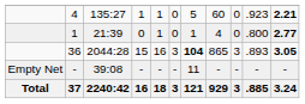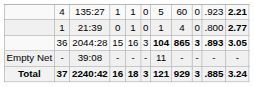36 | column 8: normal -> bold
36 | column 9: normal -> bold
36 | column 10: normal -> bold
